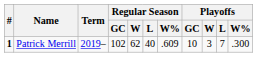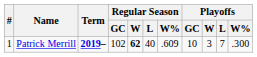Patrick Merrill | #: bold -> normal
Patrick Merrill | Term: normal -> bold
Patrick Merrill | Regular Season / W: normal -> bold
